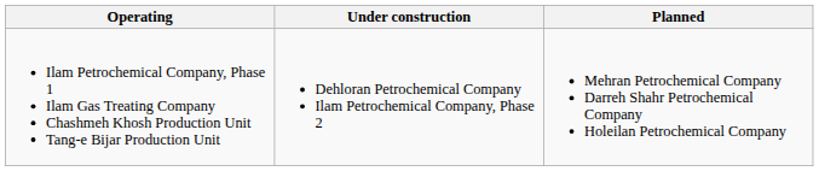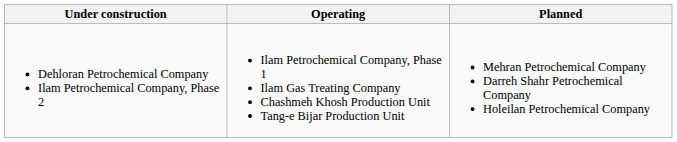columns swapped: Operating <-> Under construction
